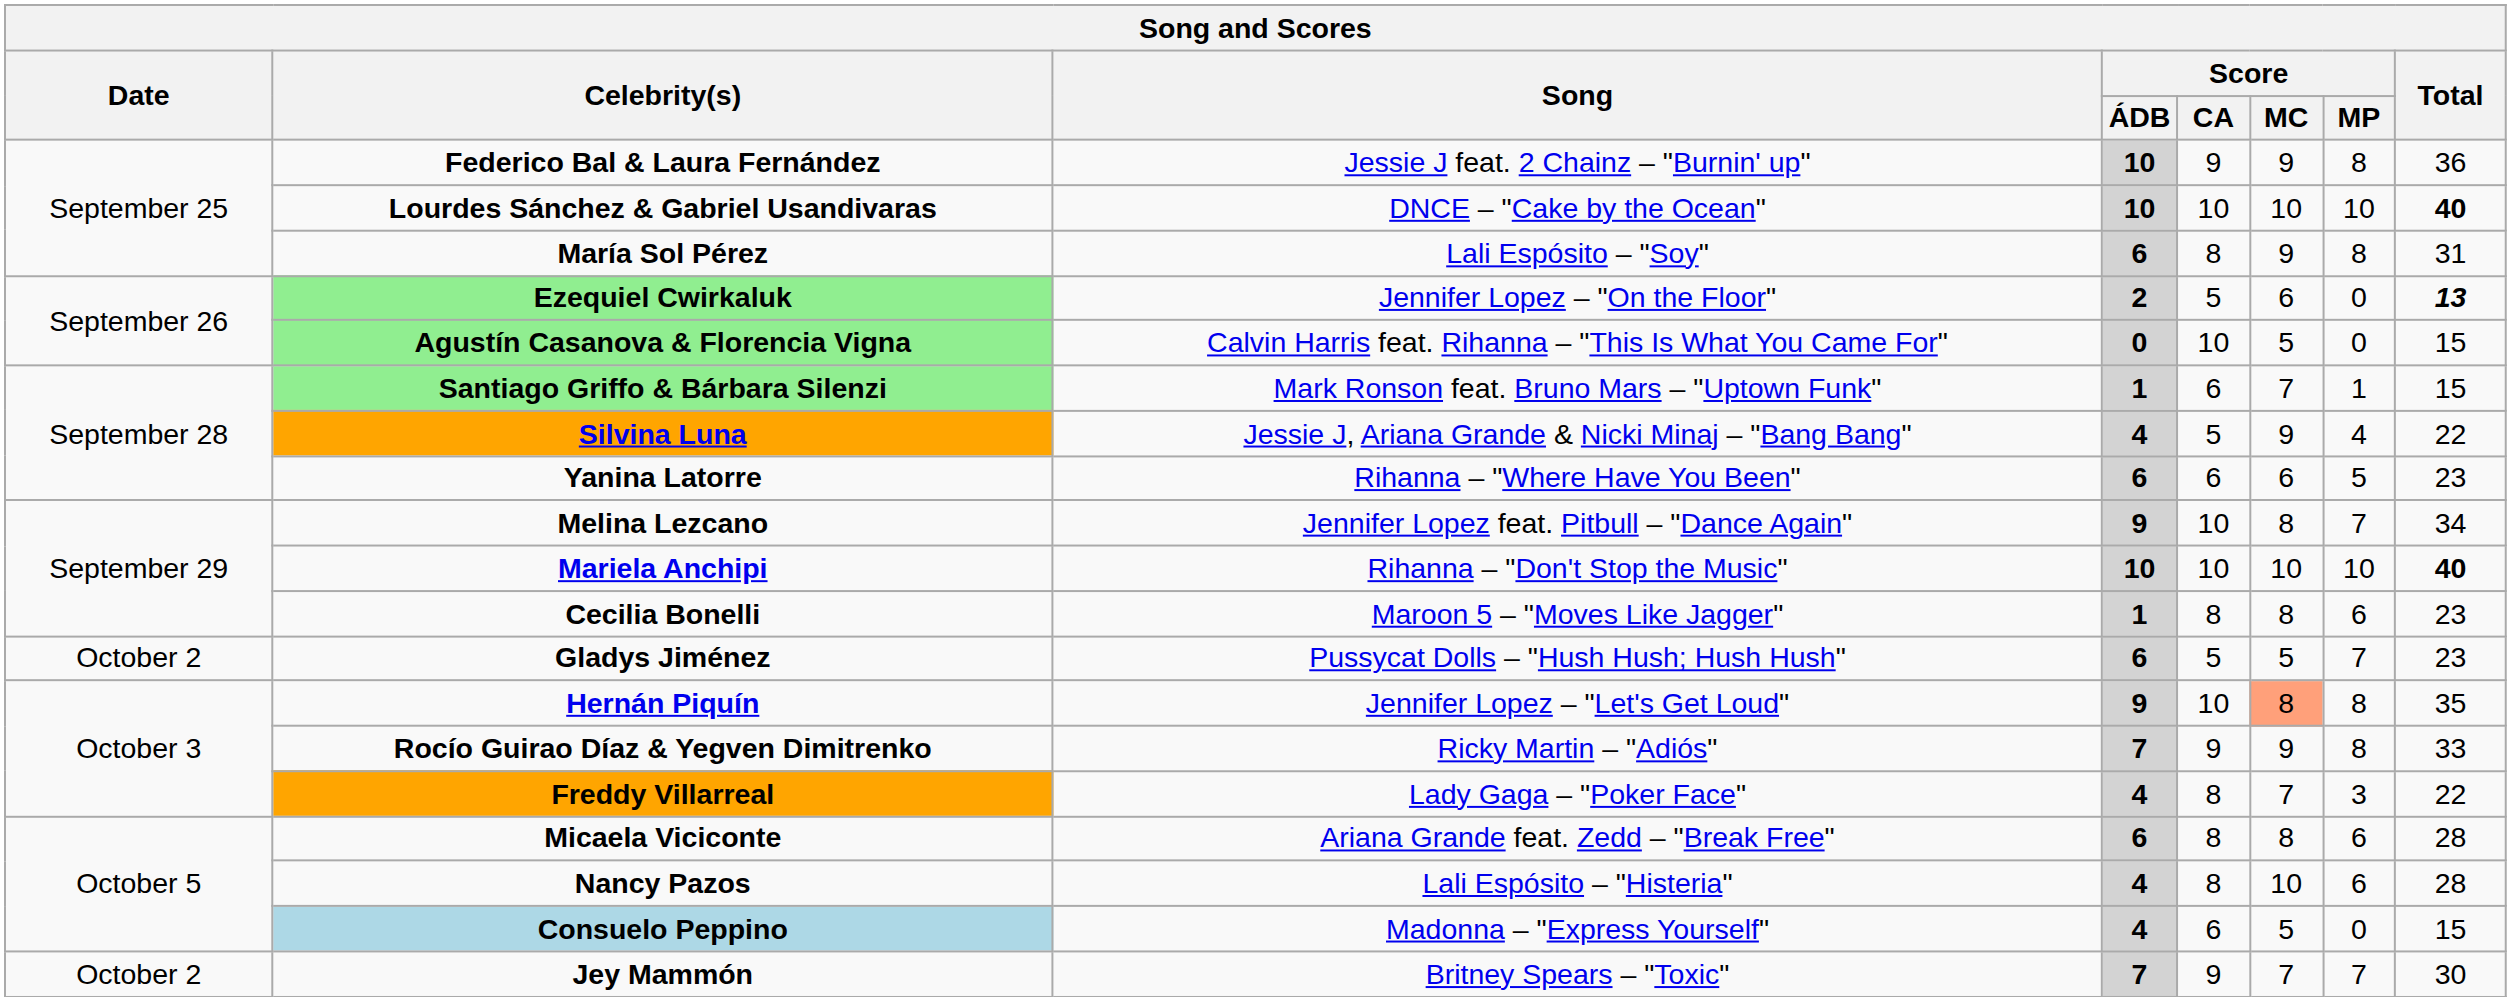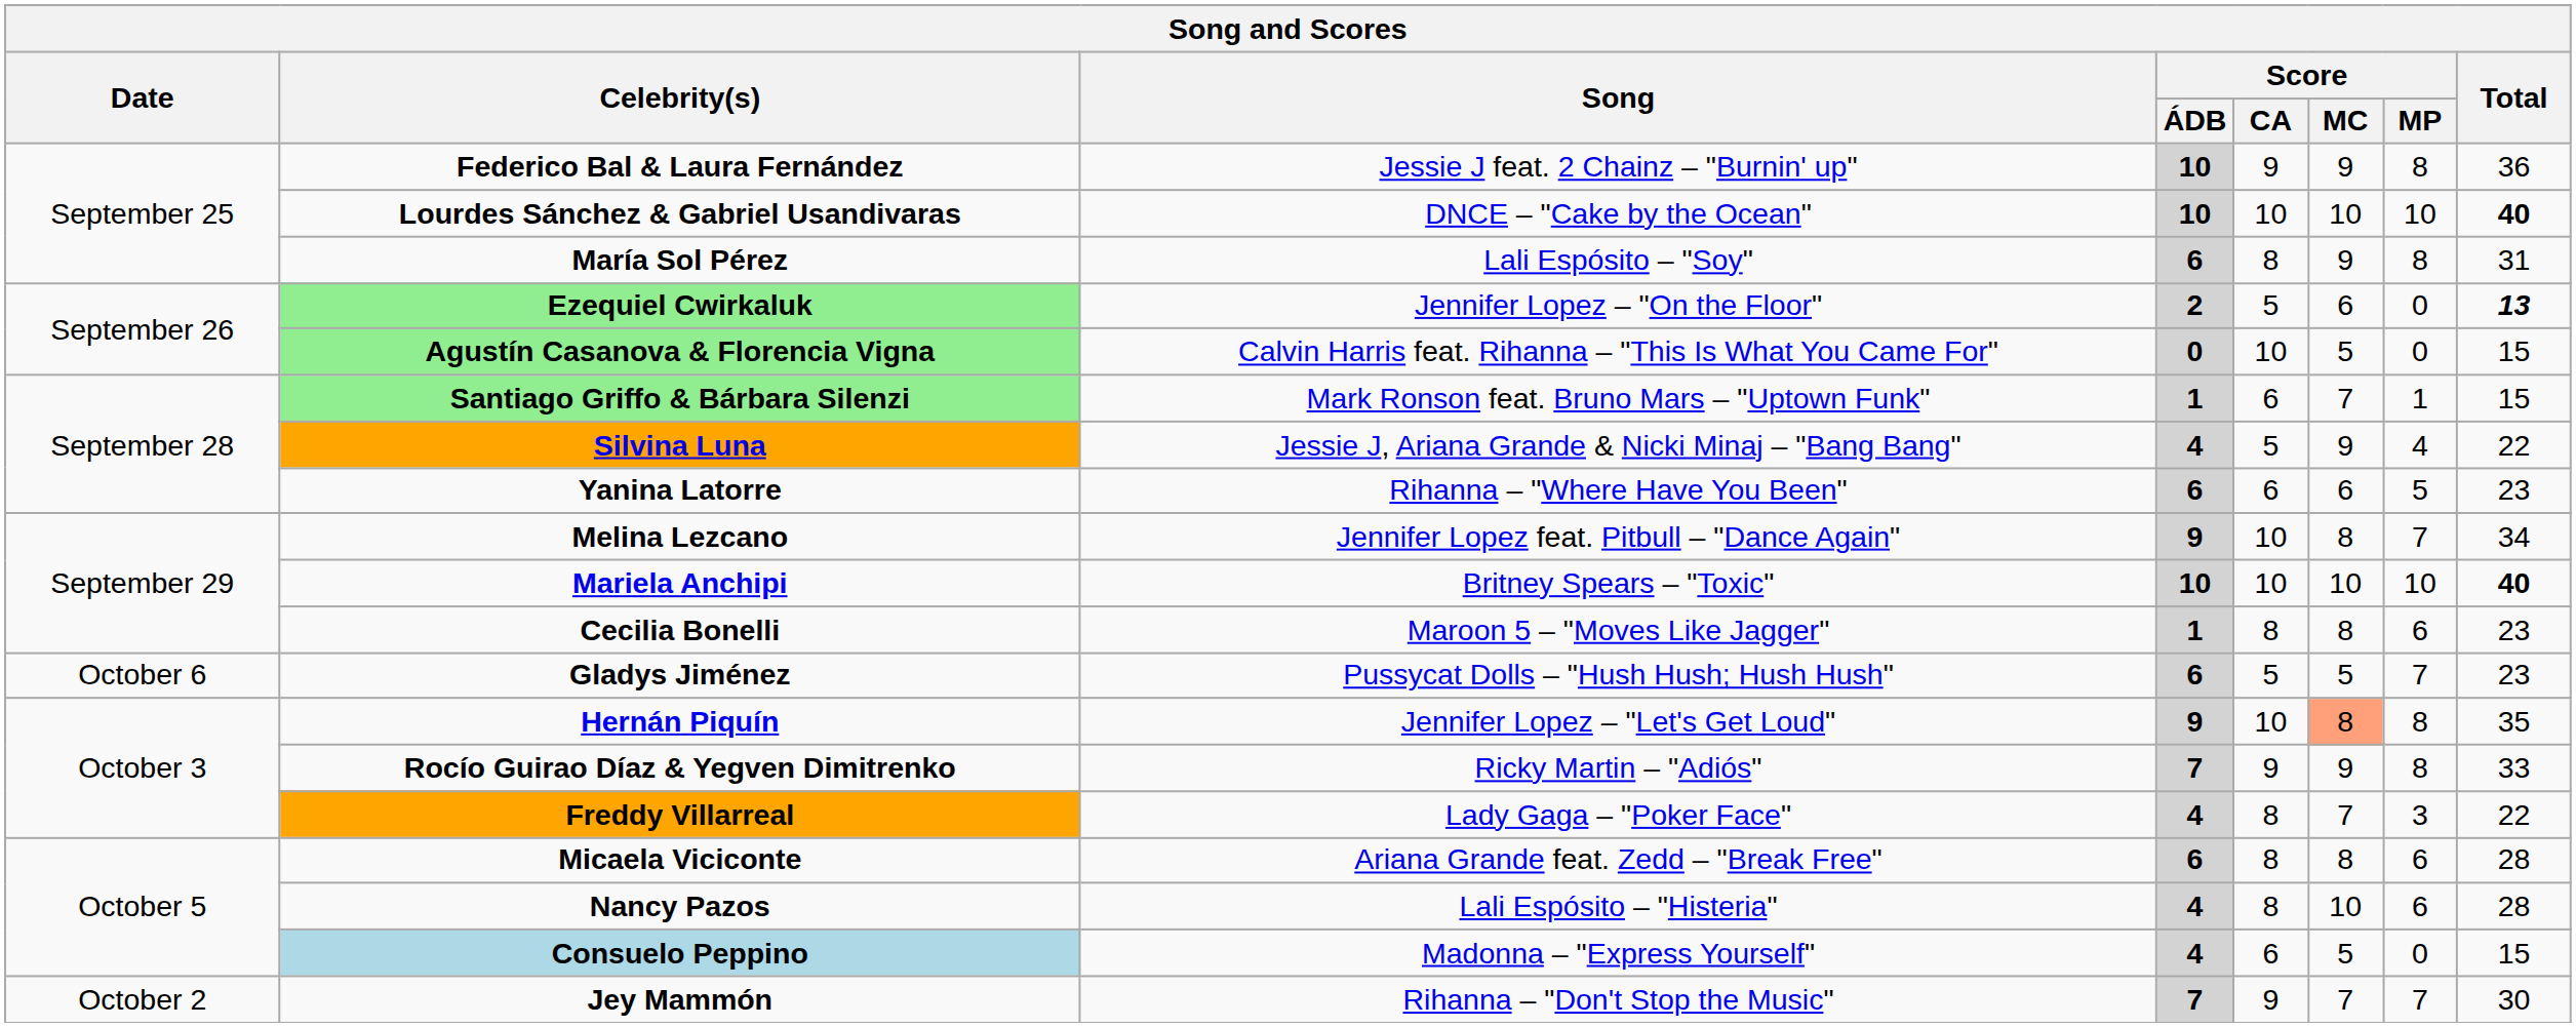Mariela Anchipi | Song: Rihanna – "Don't Stop the Music" -> Britney Spears – "Toxic"
Gladys Jiménez | Date: October 2 -> October 6
Jey Mammón | Song: Britney Spears – "Toxic" -> Rihanna – "Don't Stop the Music"
